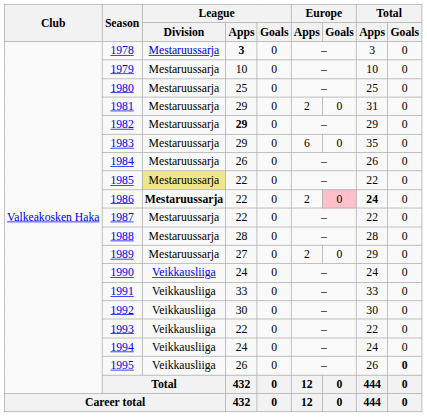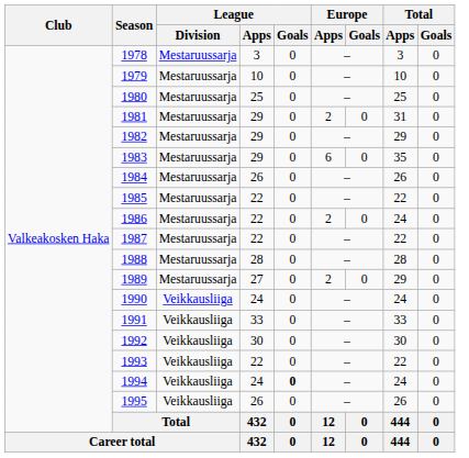1978 | League / Apps: bold -> normal
1982 | League / Apps: bold -> normal
1985 | League / Division: khaki background -> no background
1986 | League / Division: bold -> normal
1986 | Europe / Goals: pink background -> no background
1986 | Total / Apps: bold -> normal
1994 | League / Goals: normal -> bold
1995 | Total / Goals: bold -> normal
